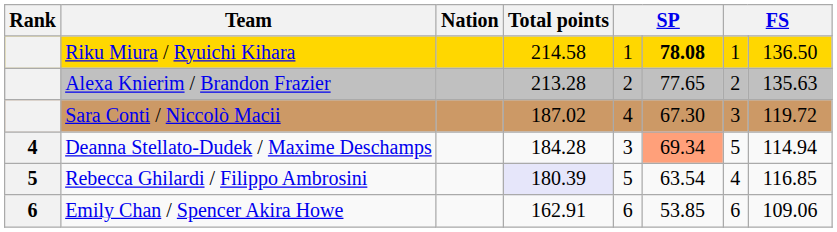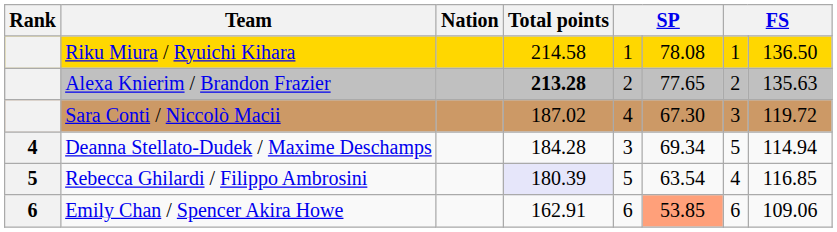Riku Miura / Ryuichi Kihara | column 6: bold -> normal
Alexa Knierim / Brandon Frazier | Total points: normal -> bold
Deanna Stellato-Dudek / Maxime Deschamps | column 6: lightsalmon background -> no background
Emily Chan / Spencer Akira Howe | column 6: no background -> lightsalmon background
